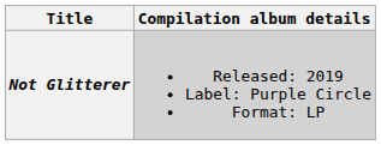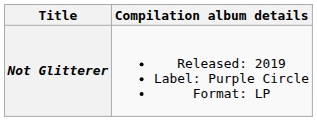Not Glitterer | Compilation album details: lightgrey background -> no background
